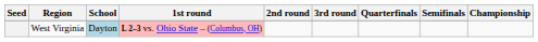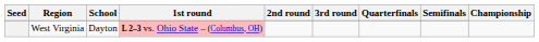West Virginia | School: lightblue background -> no background
